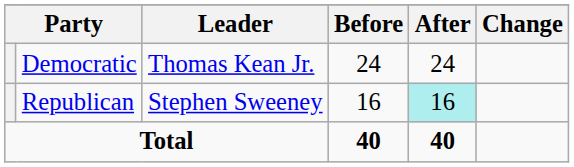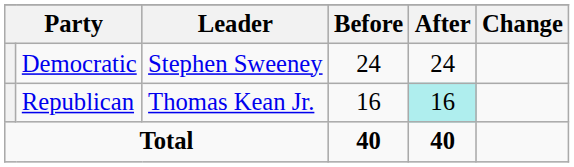Democratic | Leader: Thomas Kean Jr. -> Stephen Sweeney
Republican | Leader: Stephen Sweeney -> Thomas Kean Jr.
